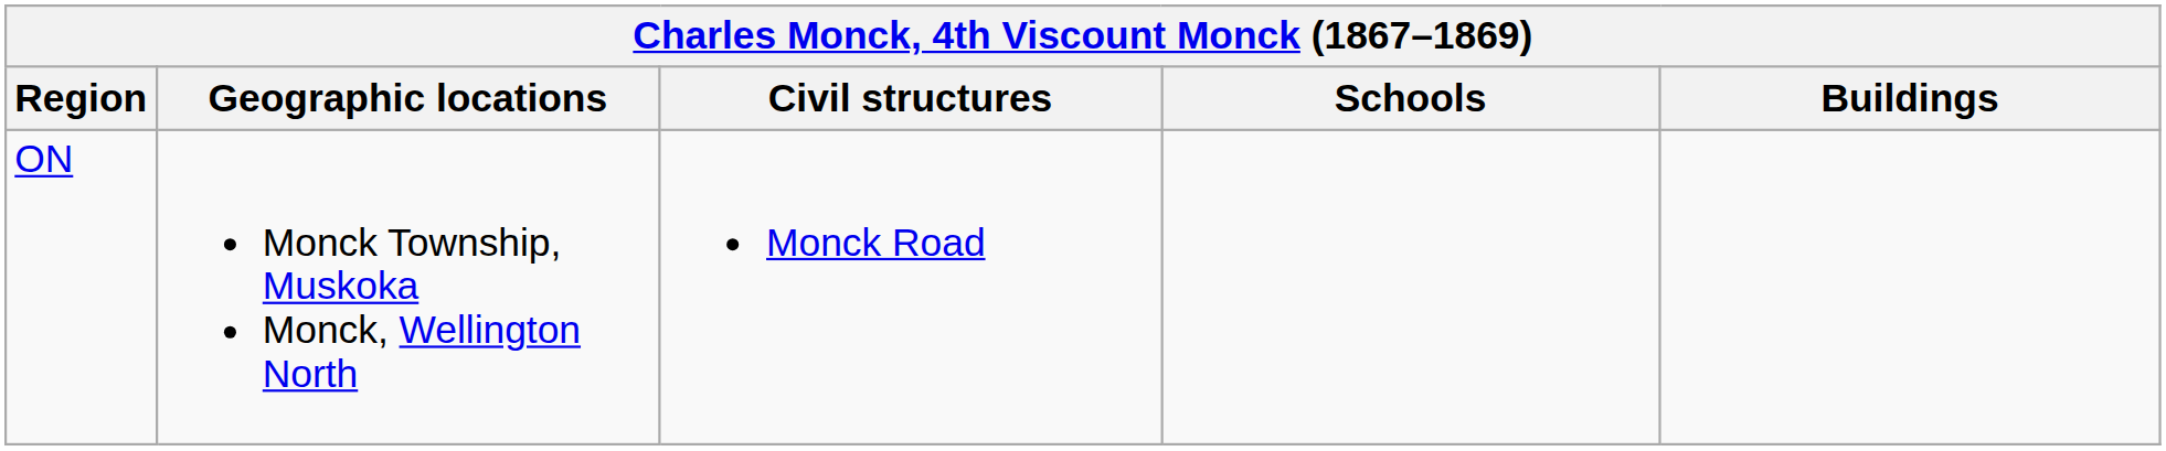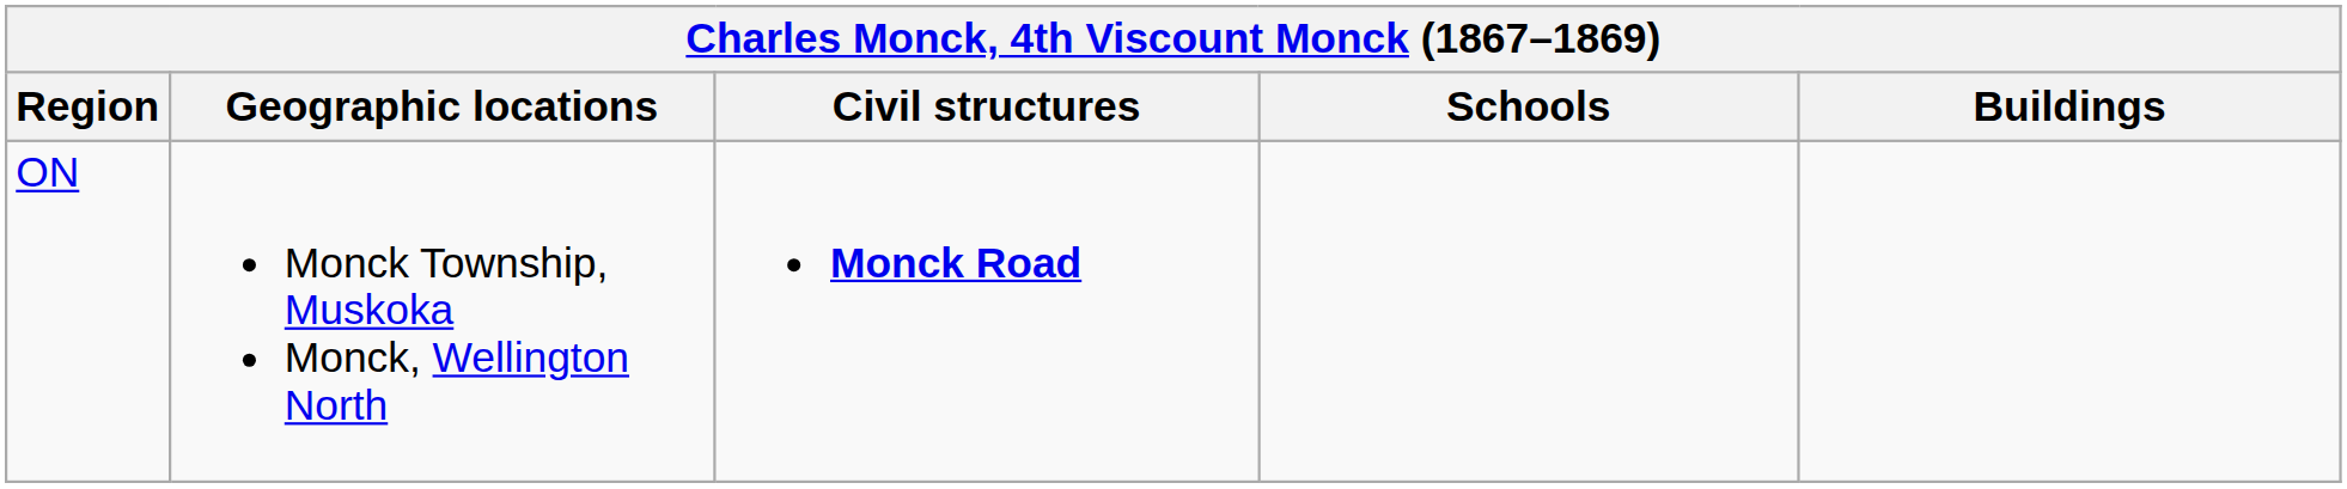ON | Civil structures: normal -> bold
